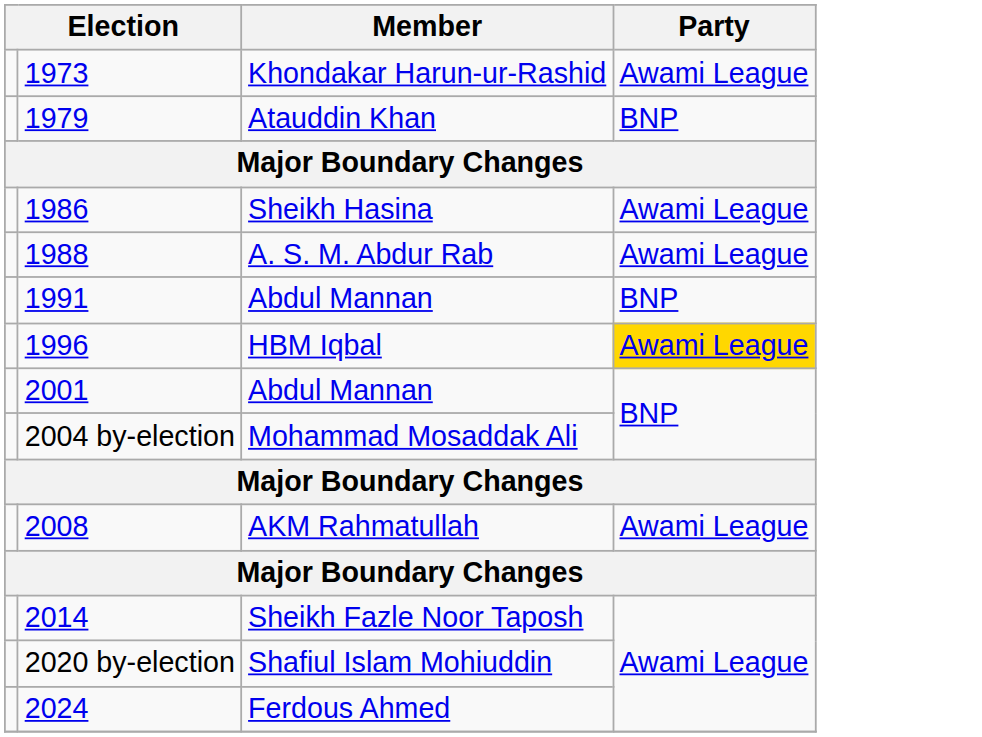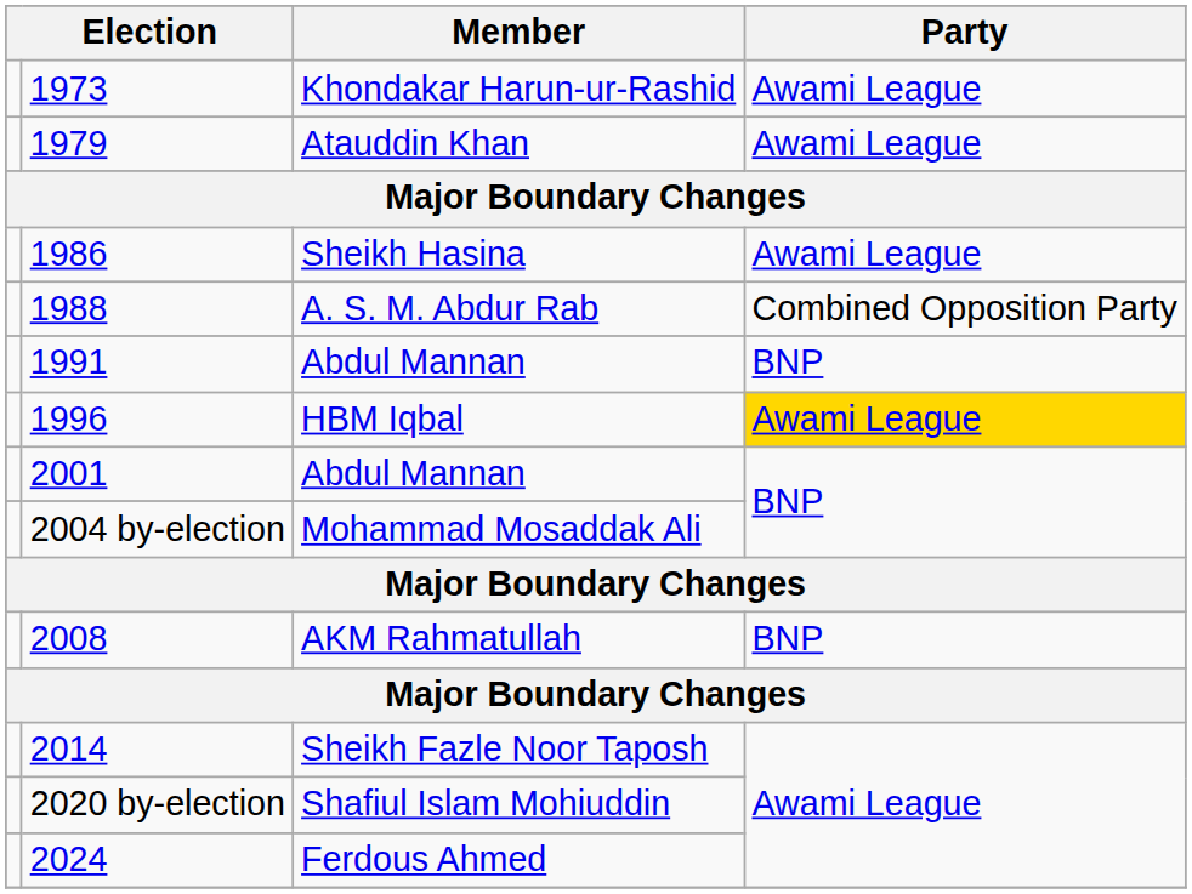Atauddin Khan | Party: BNP -> Awami League
A. S. M. Abdur Rab | Party: Awami League -> Combined Opposition Party
AKM Rahmatullah | Party: Awami League -> BNP
